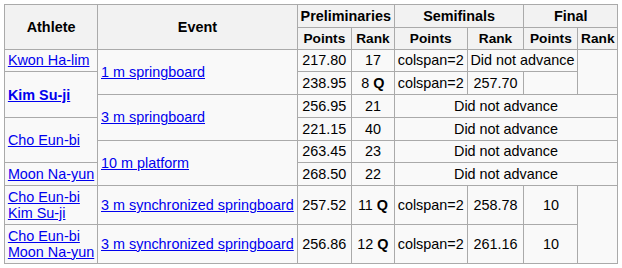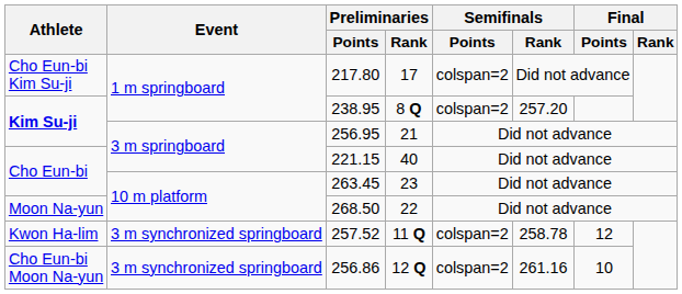217.80 | Athlete: Kwon Ha-lim -> Cho Eun-bi Kim Su-ji
238.95 | Semifinals / Rank: 257.70 -> 257.20
257.52 | Athlete: Cho Eun-bi Kim Su-ji -> Kwon Ha-lim
257.52 | Final / Points: 10 -> 12
